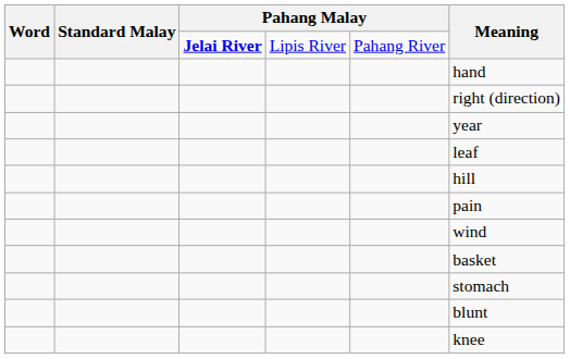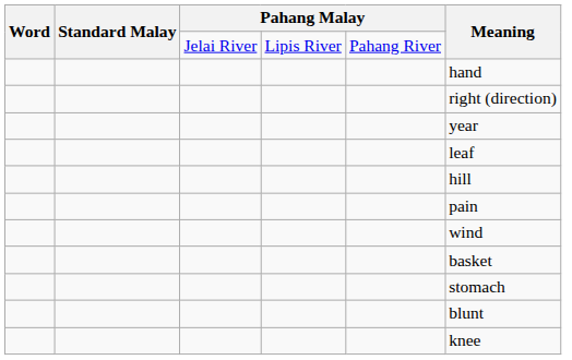row 2 | column 3: bold -> normal
